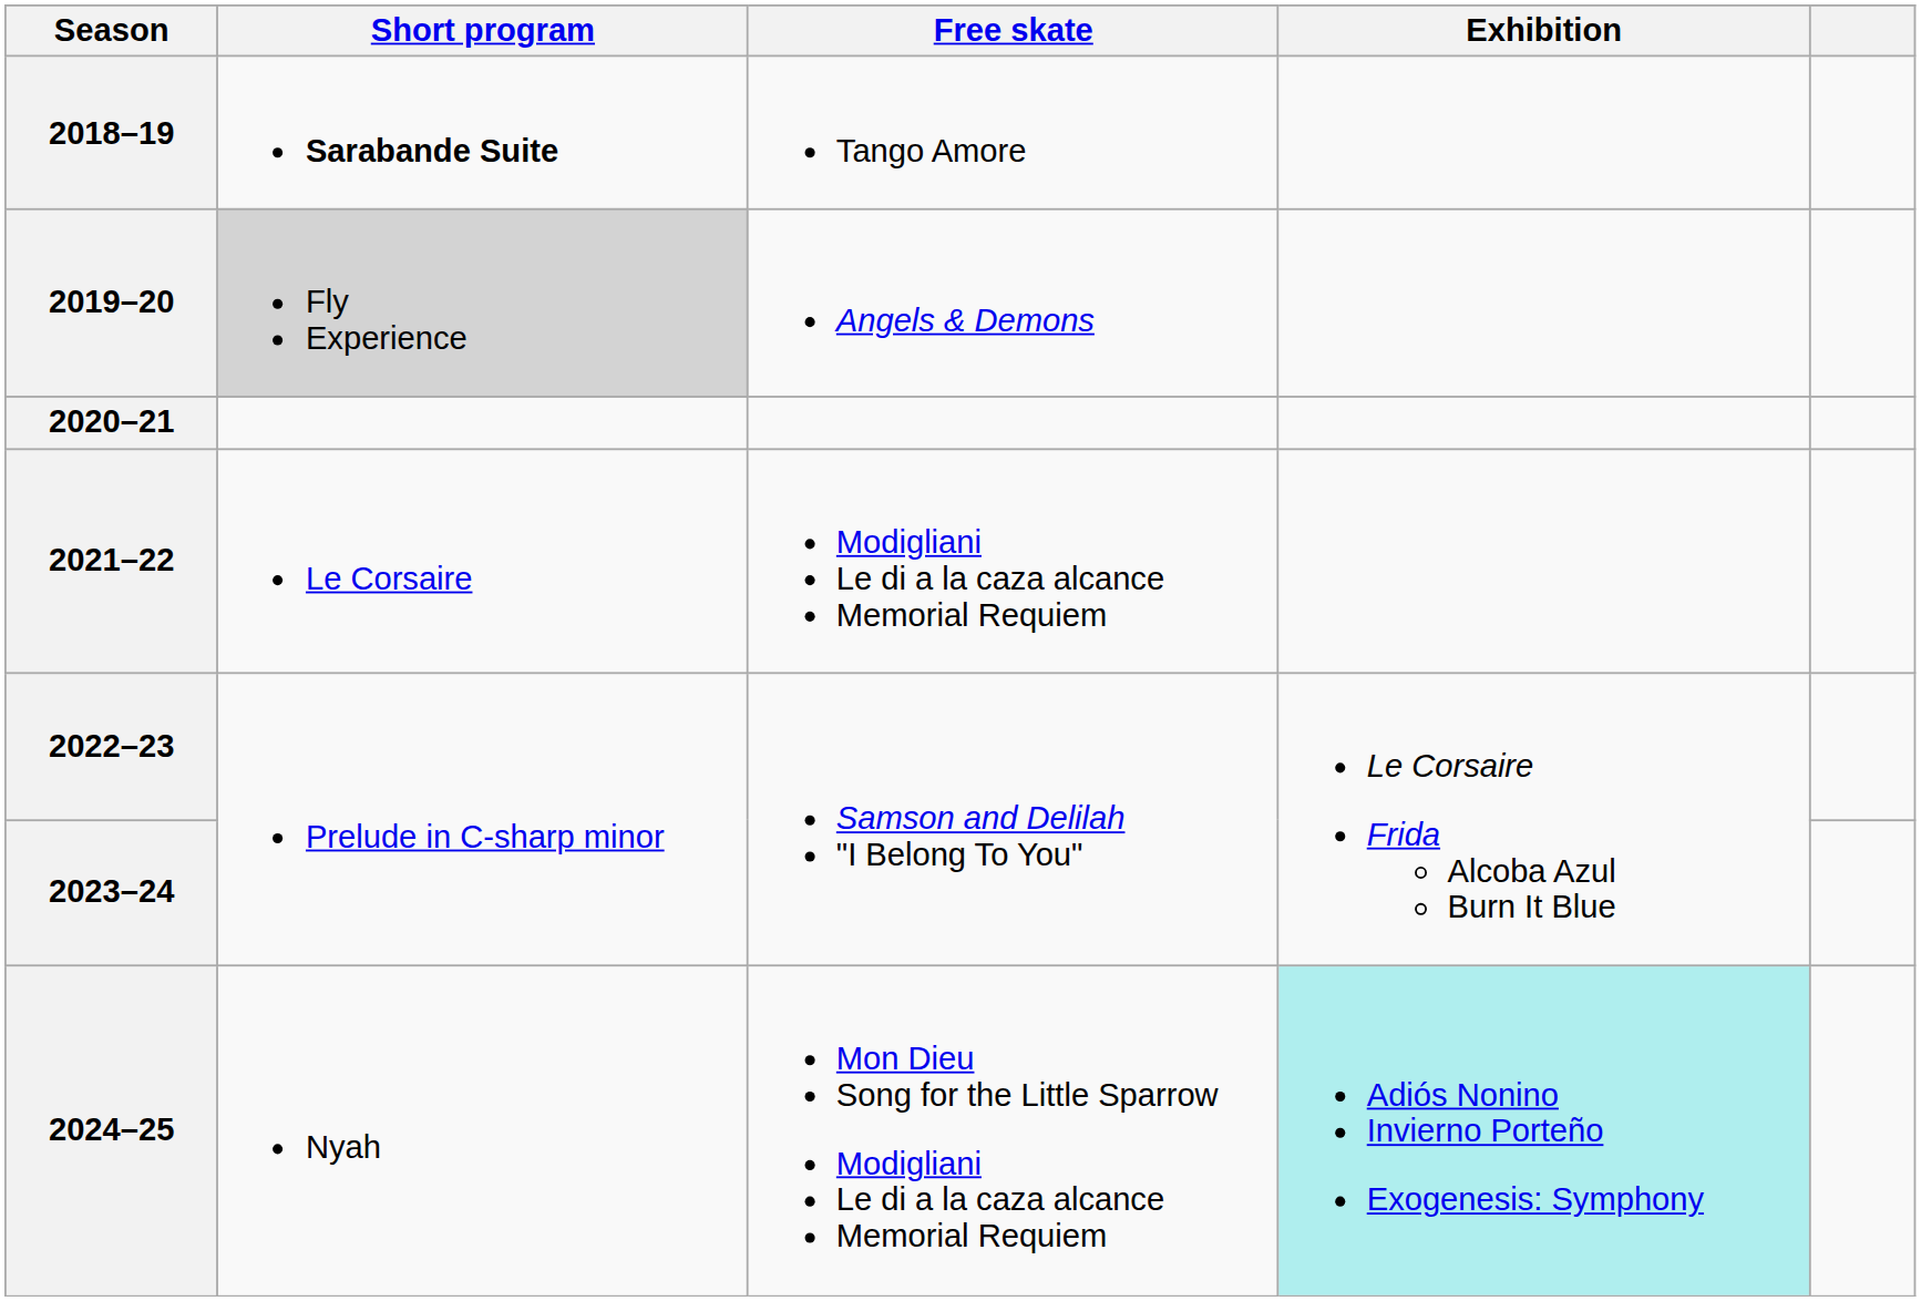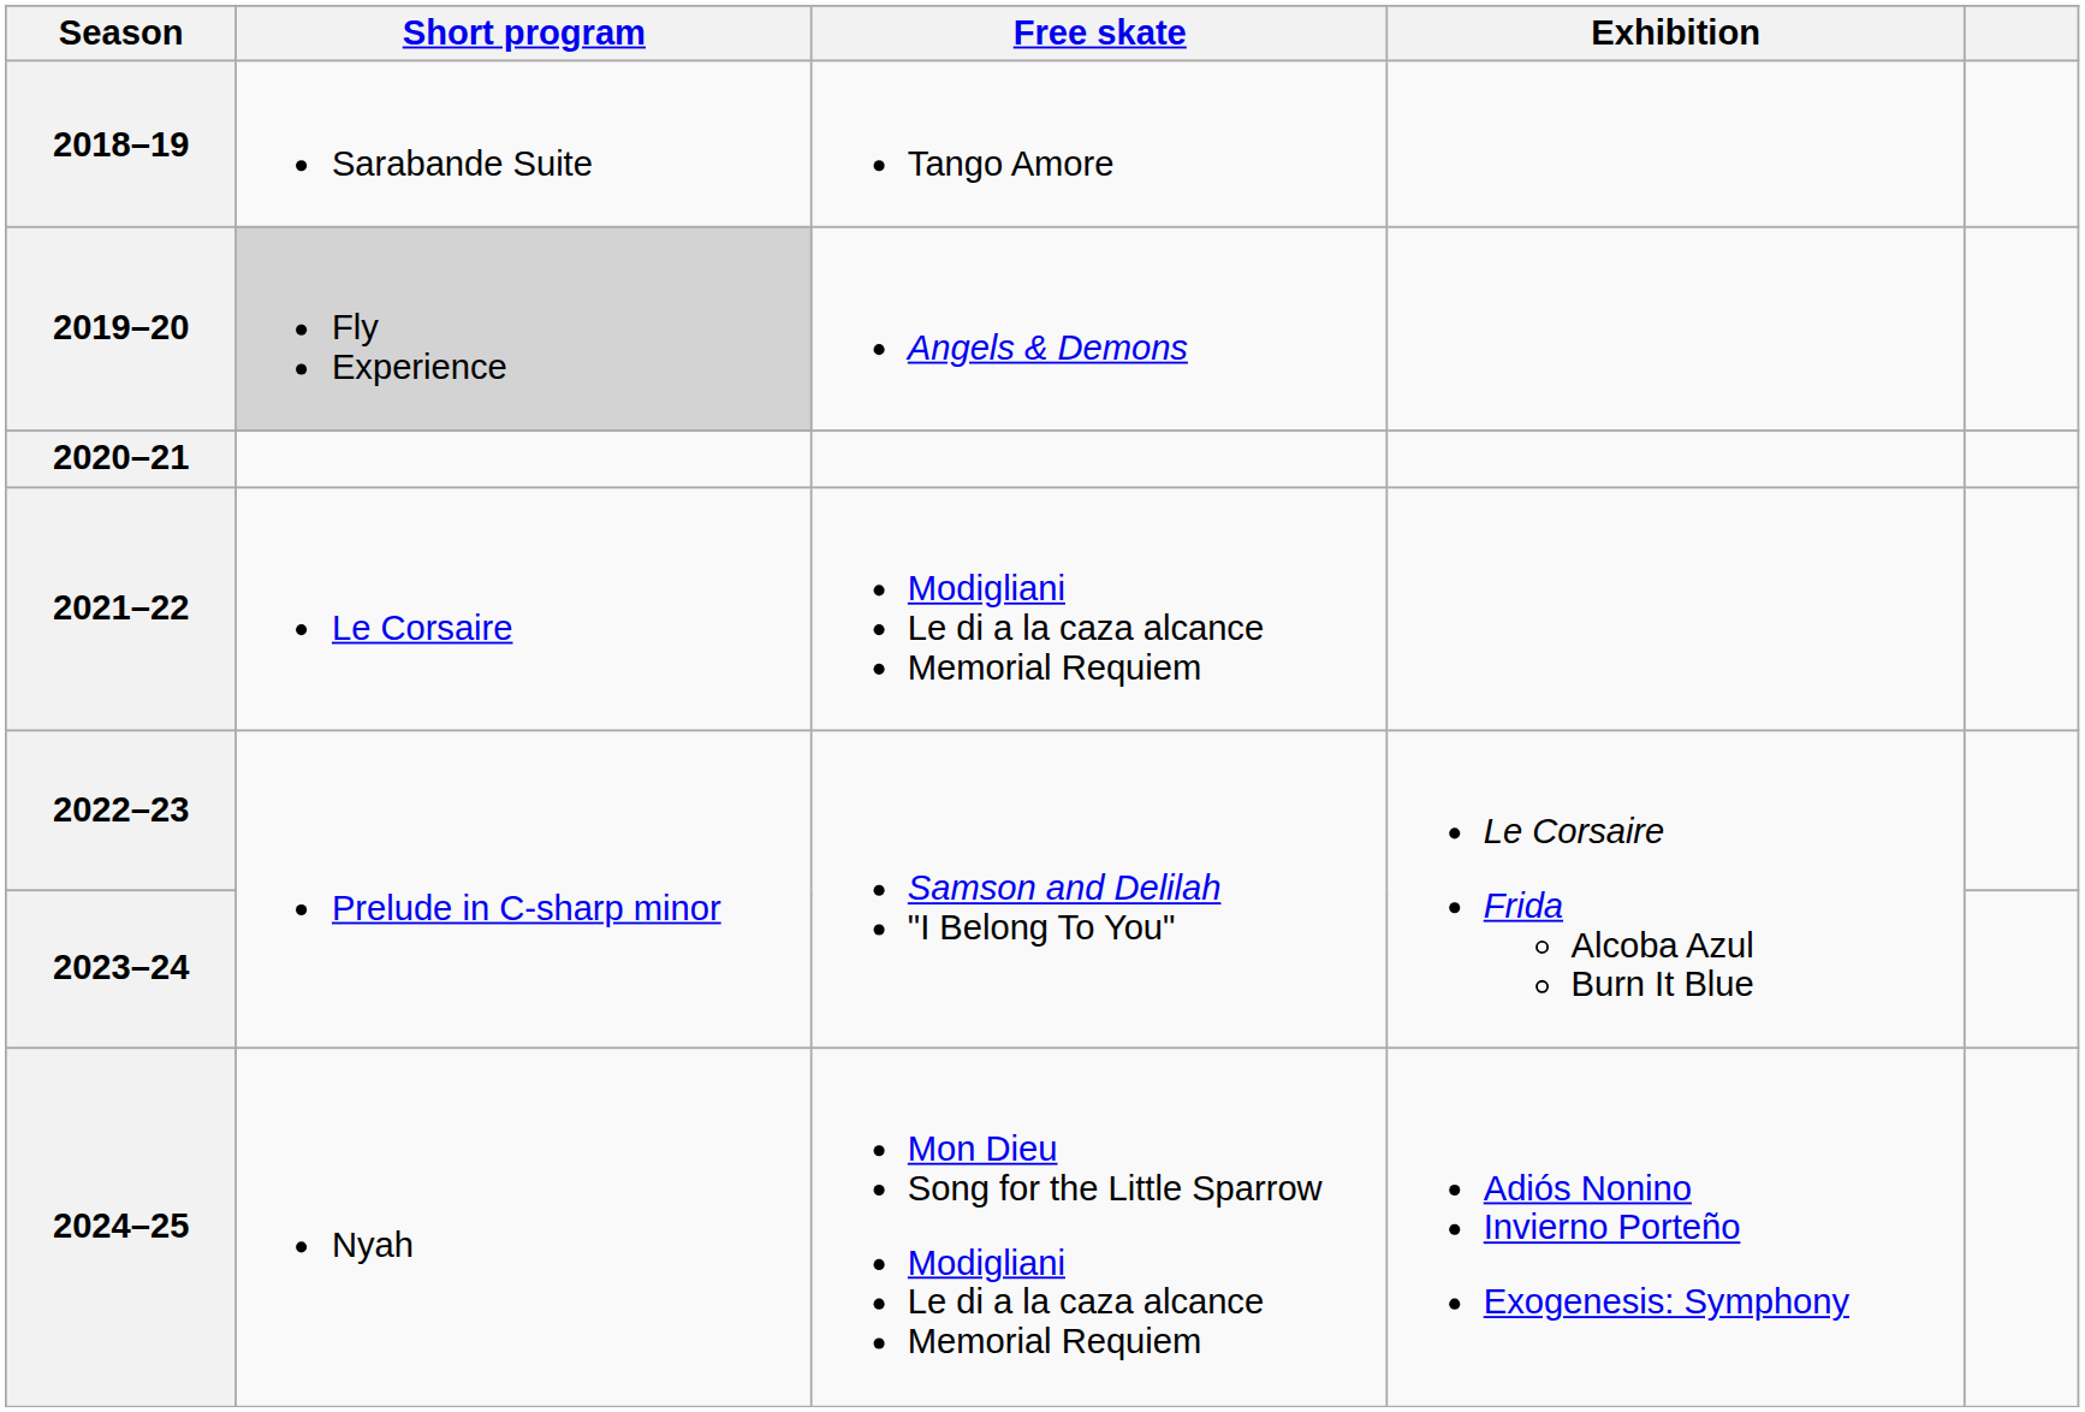2018–19 | Short program: bold -> normal
2024–25 | Exhibition: paleturquoise background -> no background
